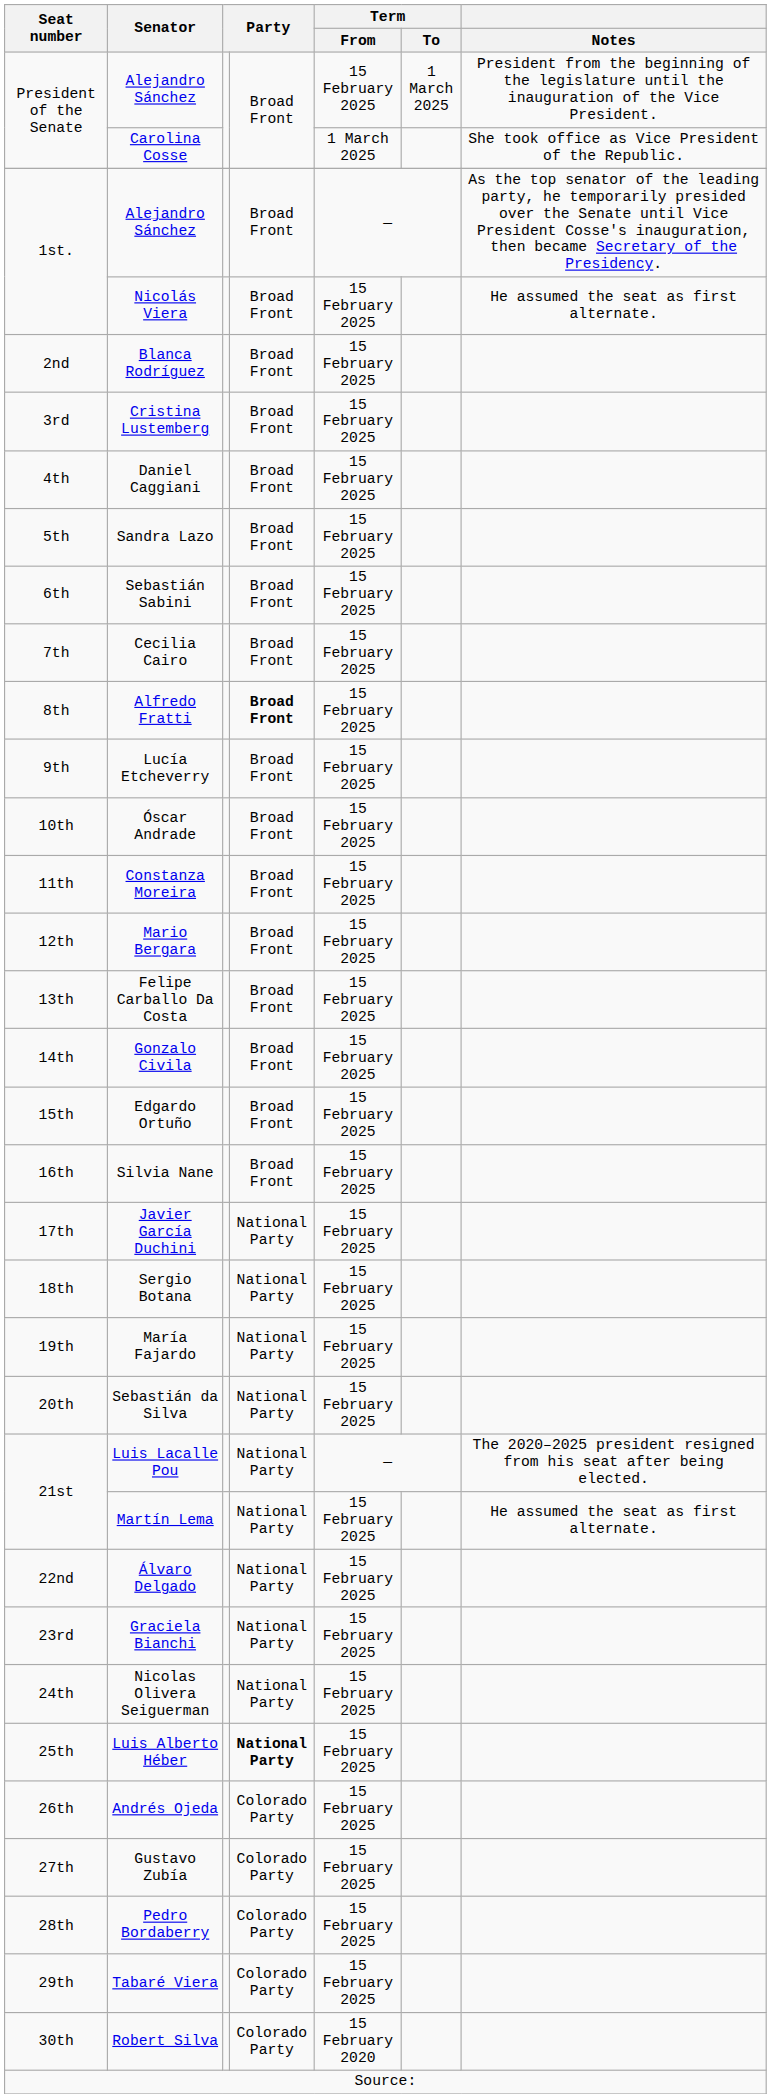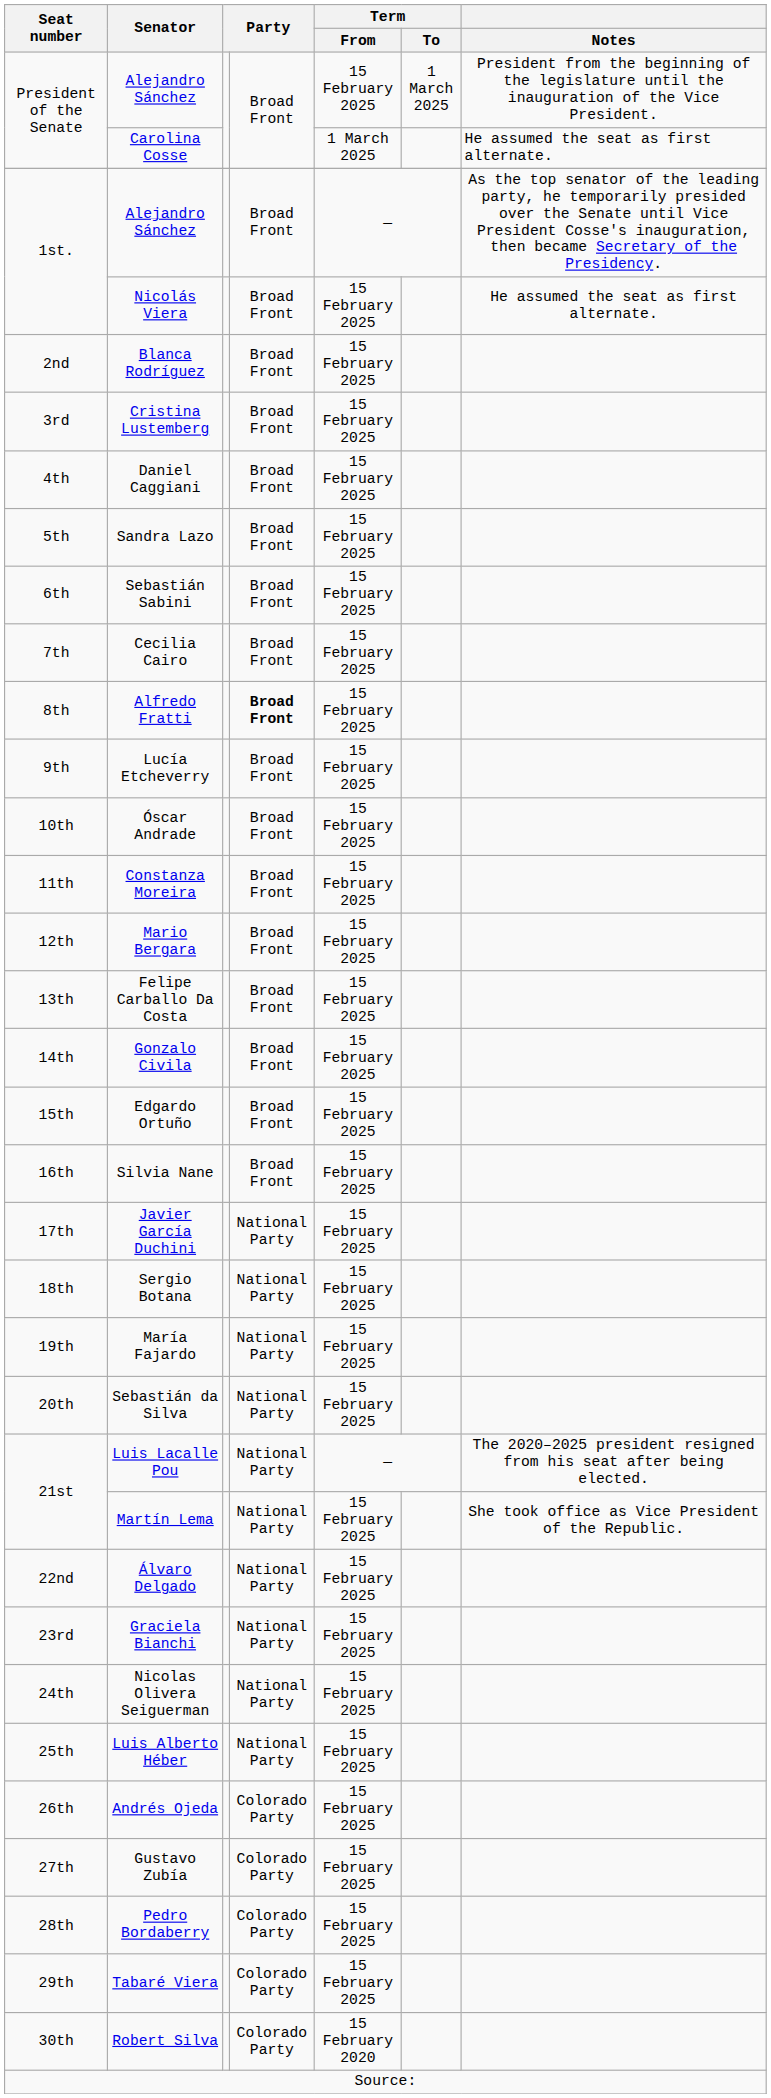Carolina Cosse | Notes: She took office as Vice President of the Republic. -> He assumed the seat as first alternate.
Martín Lema | Notes: He assumed the seat as first alternate. -> She took office as Vice President of the Republic.
Luis Alberto Héber | column 4: bold -> normal
